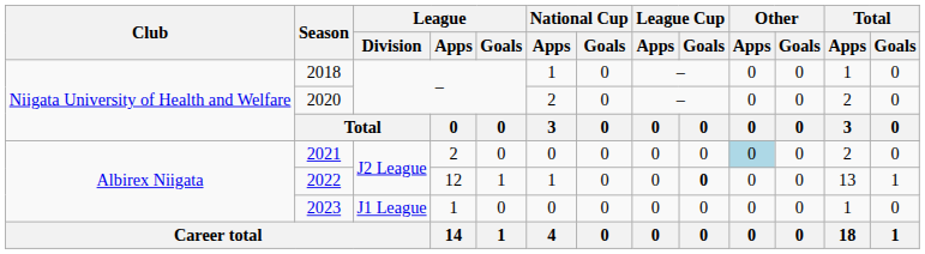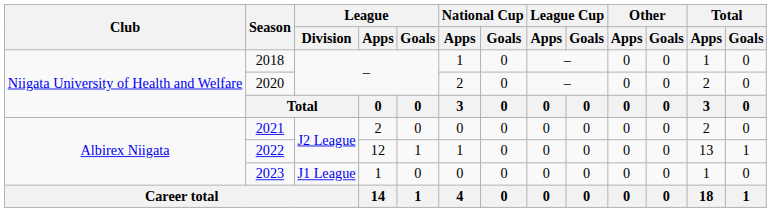2021 | Other / Apps: lightblue background -> no background
2022 | League Cup / Goals: bold -> normal
